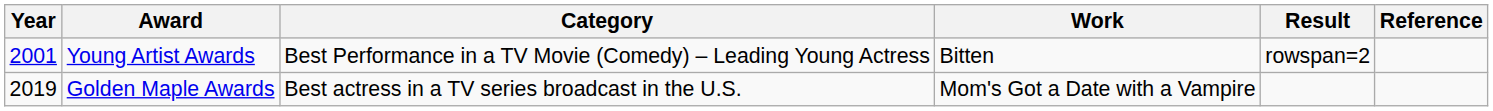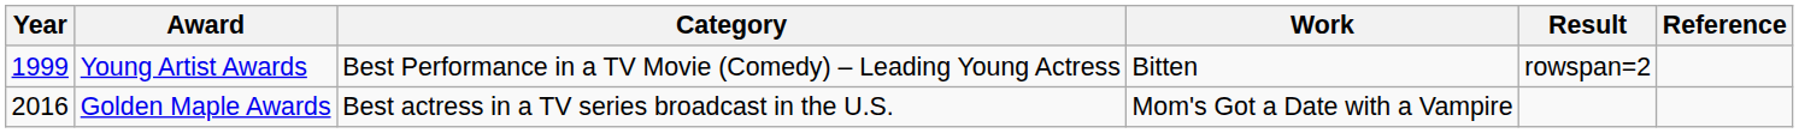Young Artist Awards | Year: 2001 -> 1999
Golden Maple Awards | Year: 2019 -> 2016
